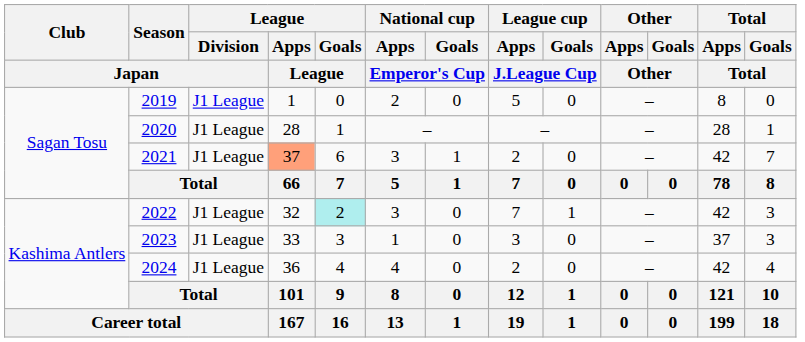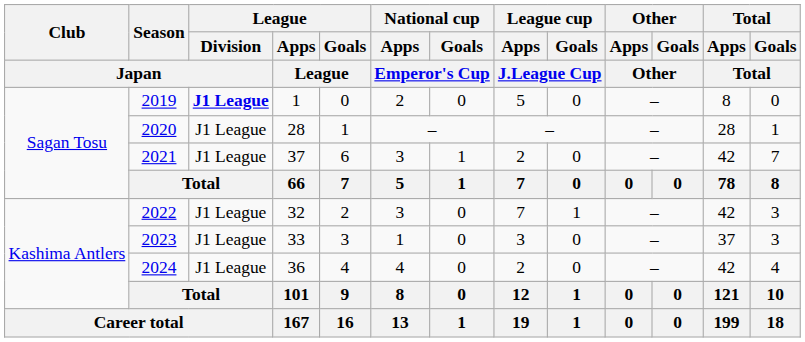2019 | League / Division / Japan: normal -> bold
2021 | League / Apps / League: lightsalmon background -> no background
2022 | League / Goals / League: paleturquoise background -> no background
